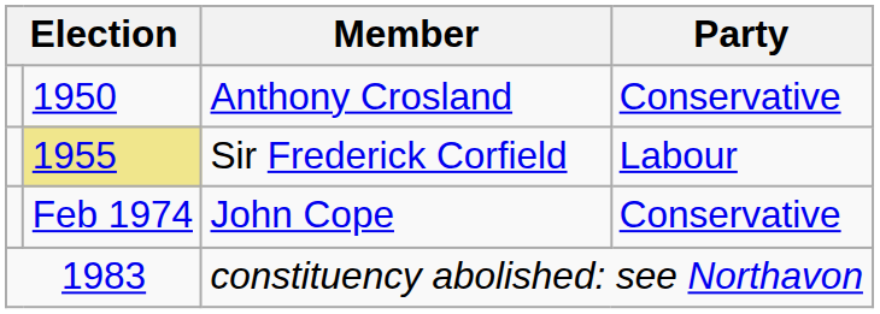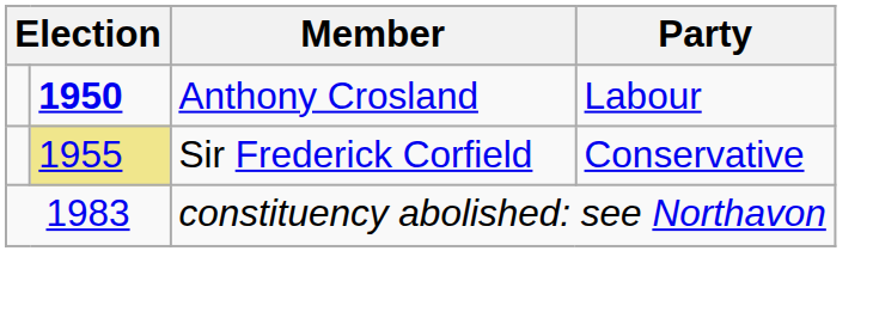Anthony Crosland | column 2: normal -> bold
Anthony Crosland | Party: Conservative -> Labour
Sir Frederick Corfield | Party: Labour -> Conservative
- row: Feb 1974 | John Cope | Conservative
